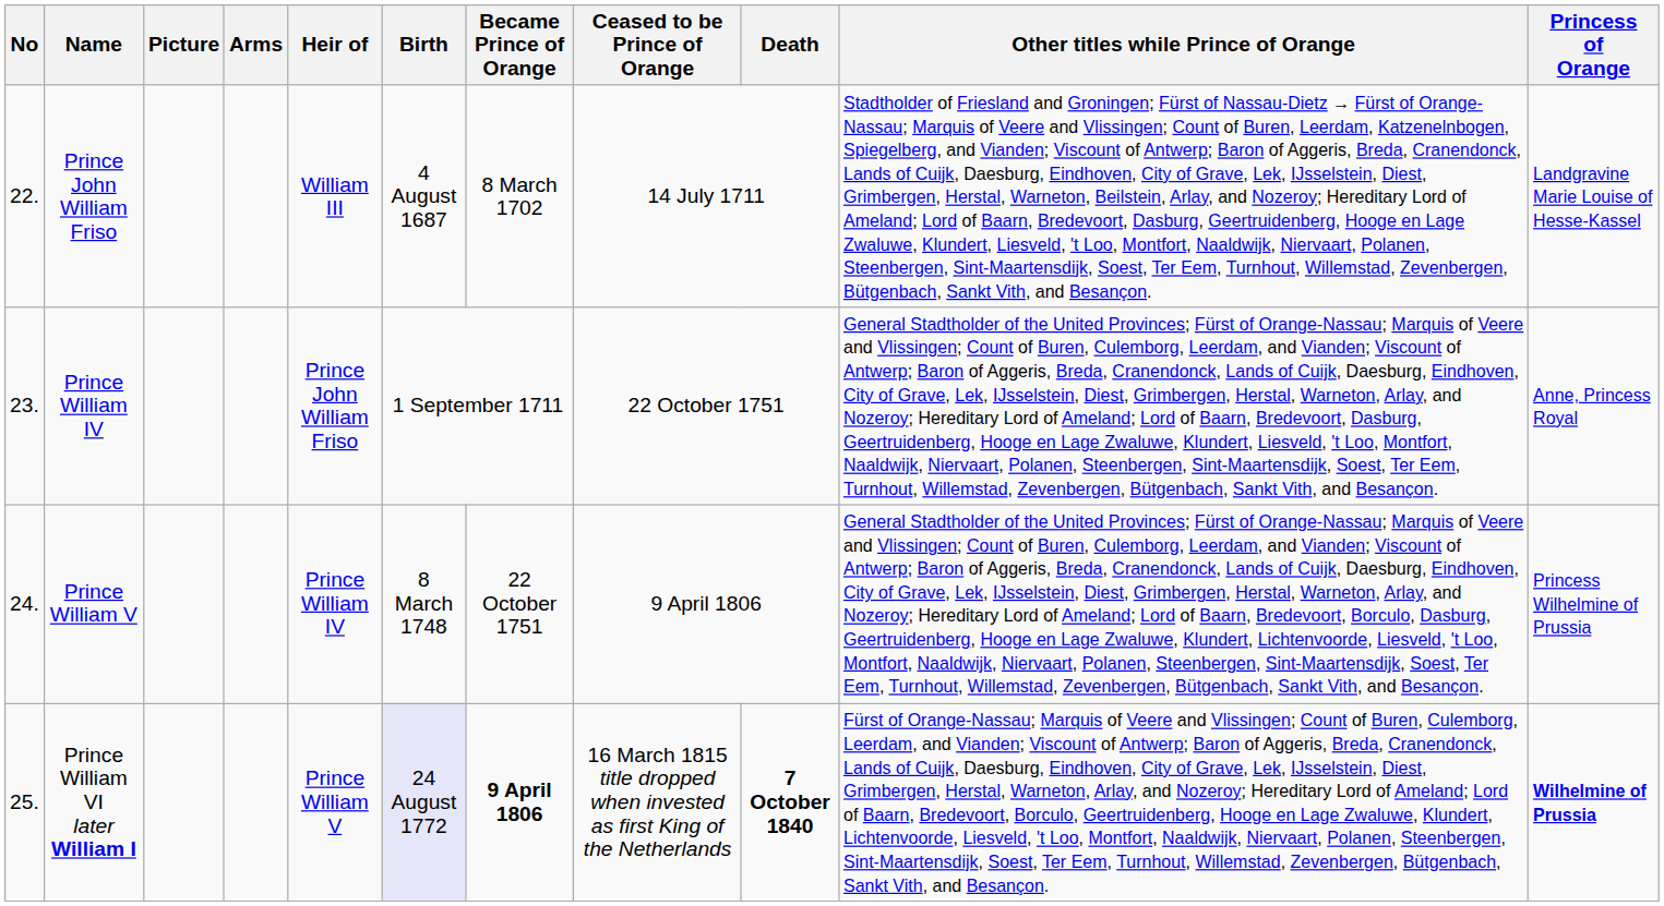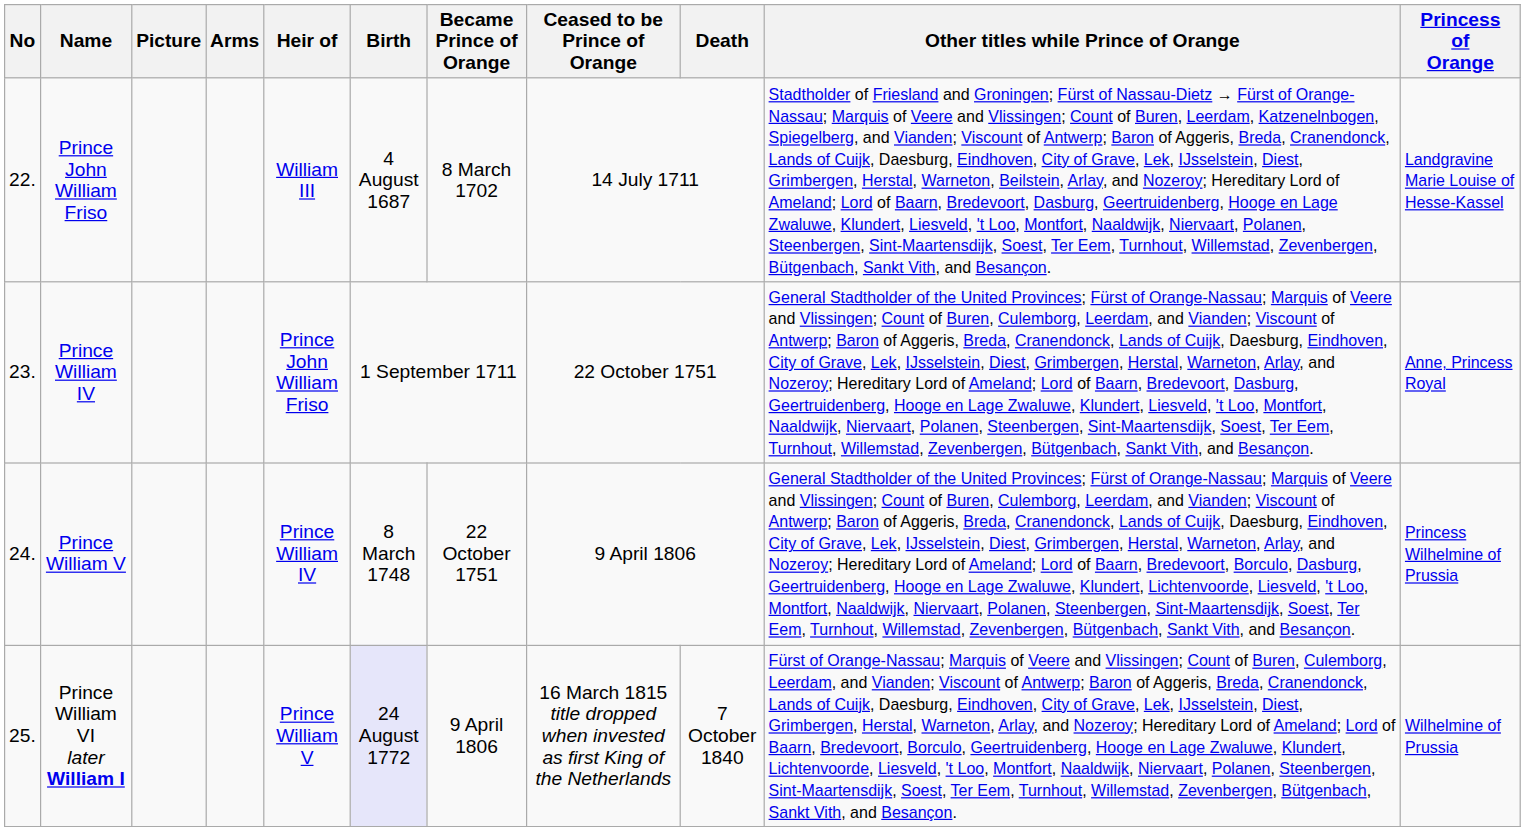Prince William VI later William I | Became Prince of Orange: bold -> normal
Prince William VI later William I | Death: bold -> normal
Prince William VI later William I | Princess of Orange: bold -> normal
